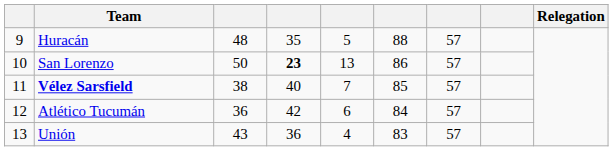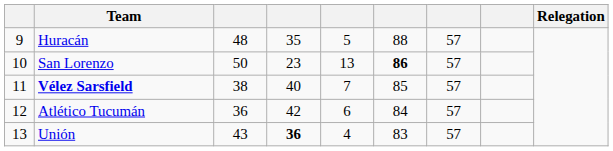San Lorenzo | column 4: bold -> normal
San Lorenzo | column 6: normal -> bold
Unión | column 4: normal -> bold
